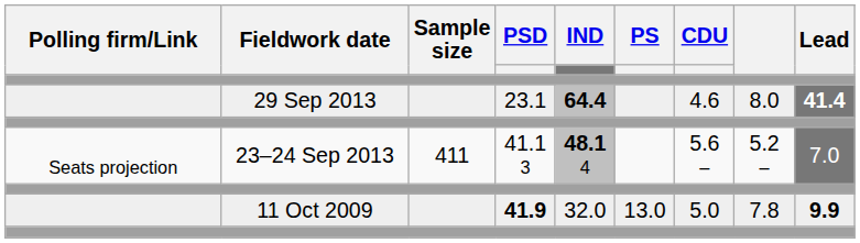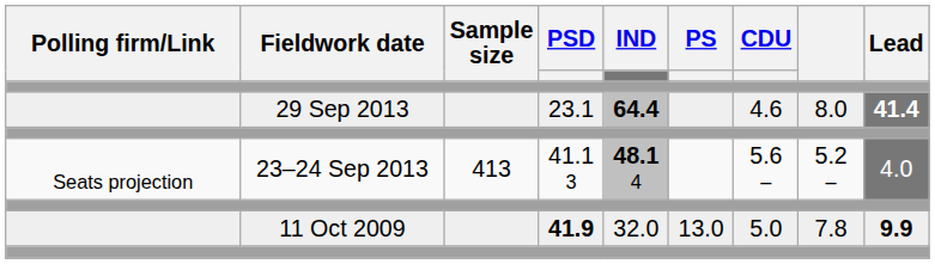23–24 Sep 2013 | Sample size: 411 -> 413
23–24 Sep 2013 | Lead: 7.0 -> 4.0
